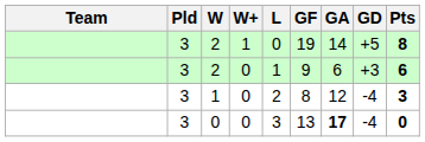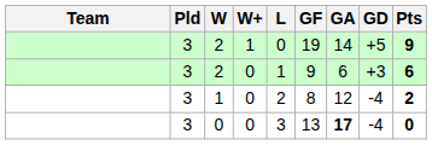row 2 | Pts: 8 -> 9
row 4 | Pts: 3 -> 2
